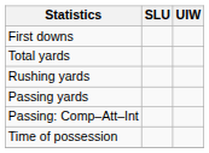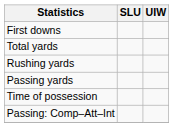rows swapped: Passing: Comp–Att–Int <-> Time of possession
